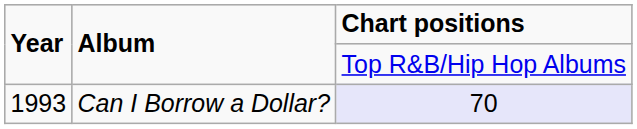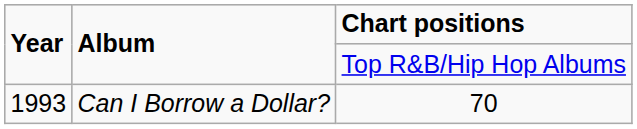1993 | column 3: lavender background -> no background
